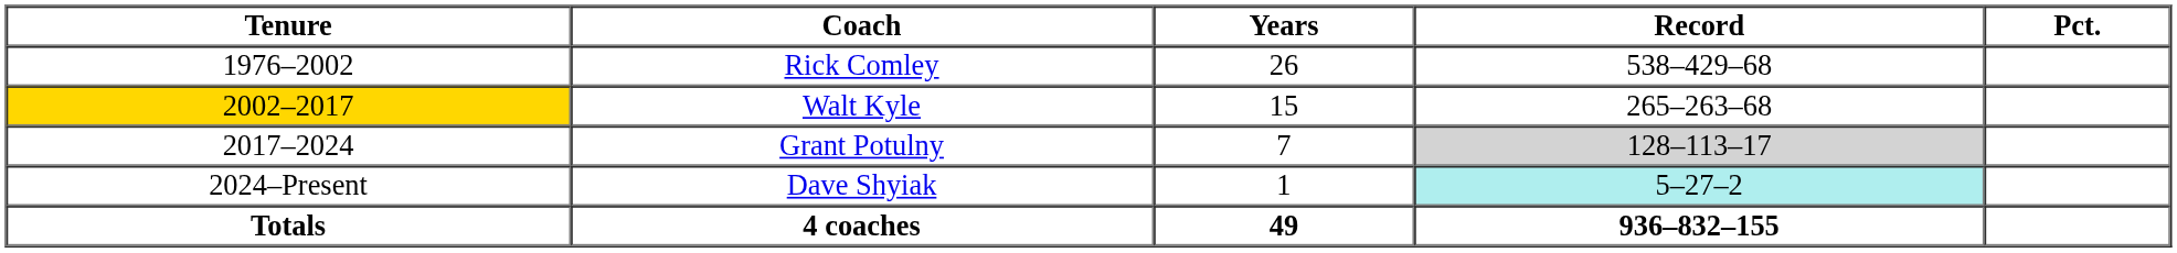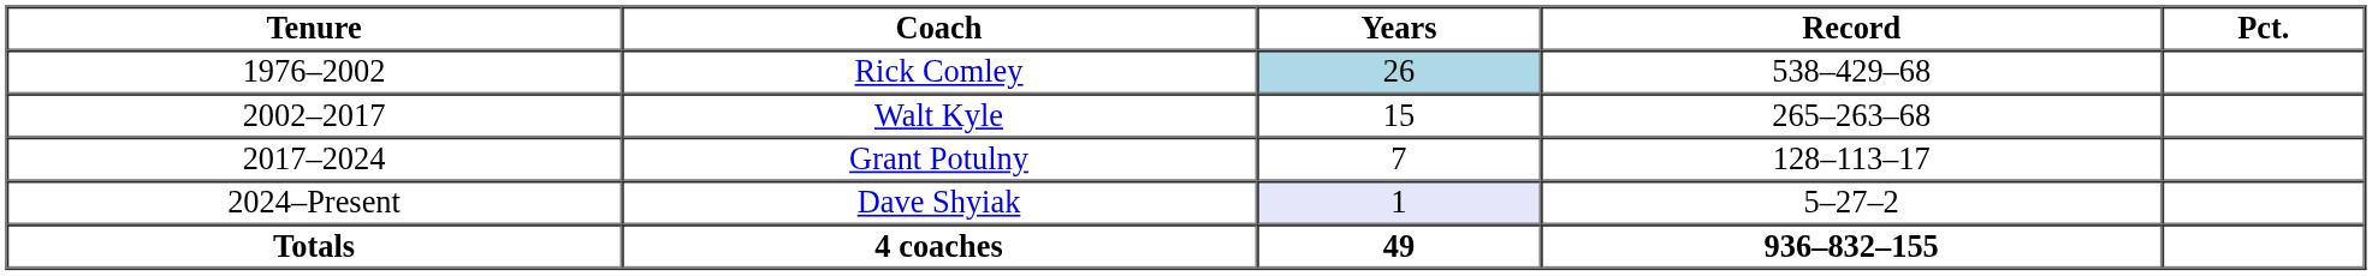Rick Comley | Years: no background -> lightblue background
Walt Kyle | Tenure: gold background -> no background
Grant Potulny | Record: lightgrey background -> no background
Dave Shyiak | Years: no background -> lavender background
Dave Shyiak | Record: paleturquoise background -> no background
